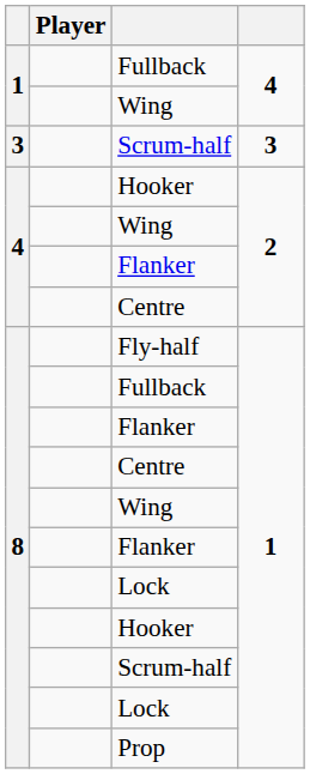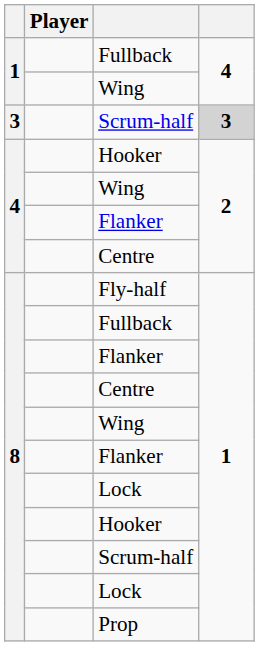3 / Scrum-half | column 4: no background -> lightgrey background
